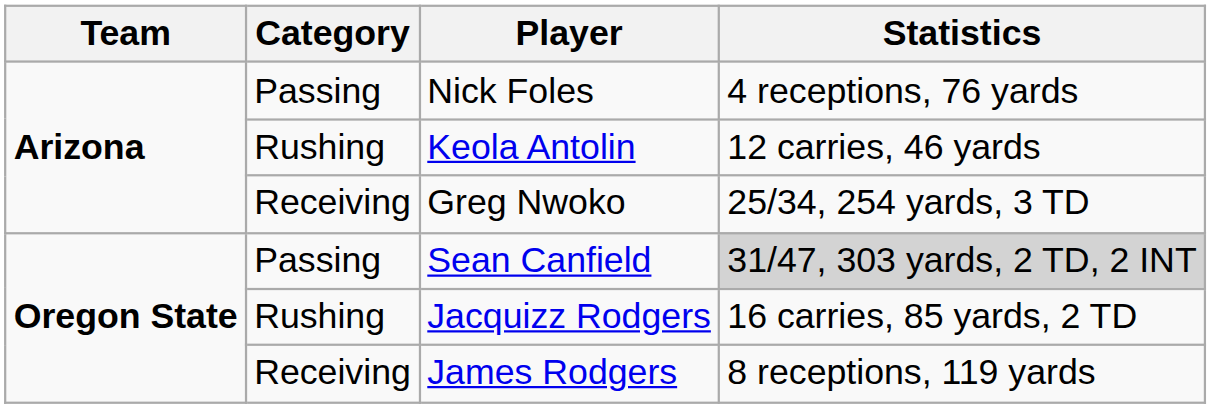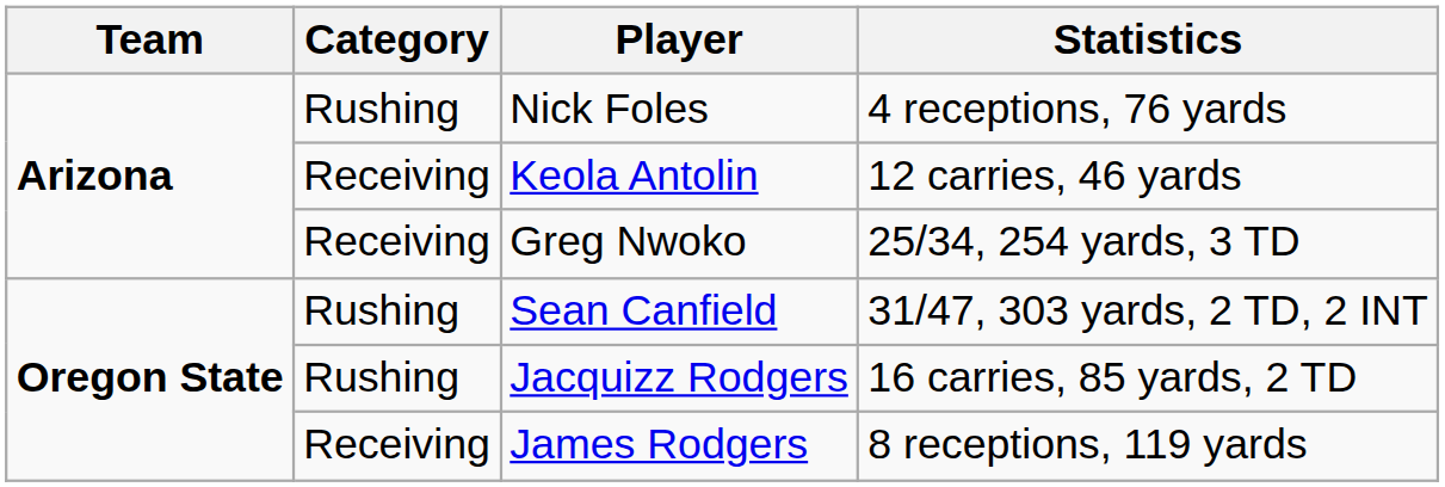Nick Foles | Category: Passing -> Rushing
Keola Antolin | Category: Rushing -> Receiving
Sean Canfield | Category: Passing -> Rushing
Sean Canfield | Statistics: lightgrey background -> no background
